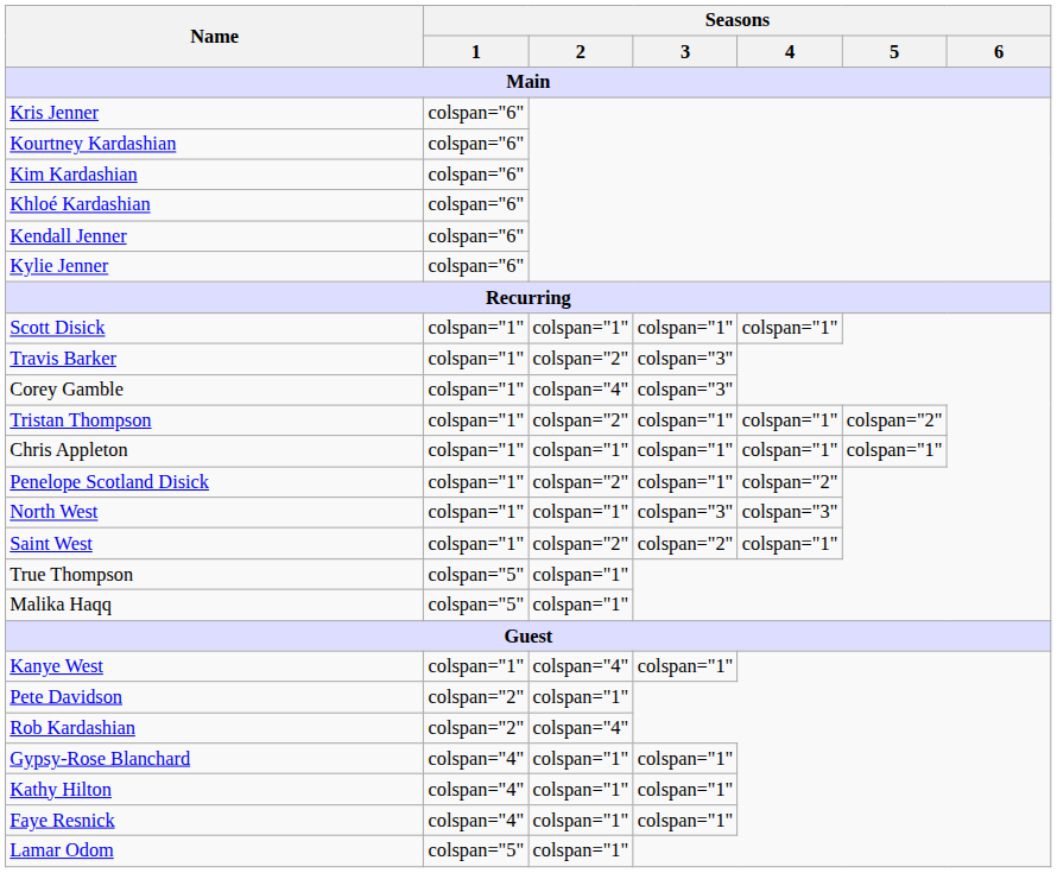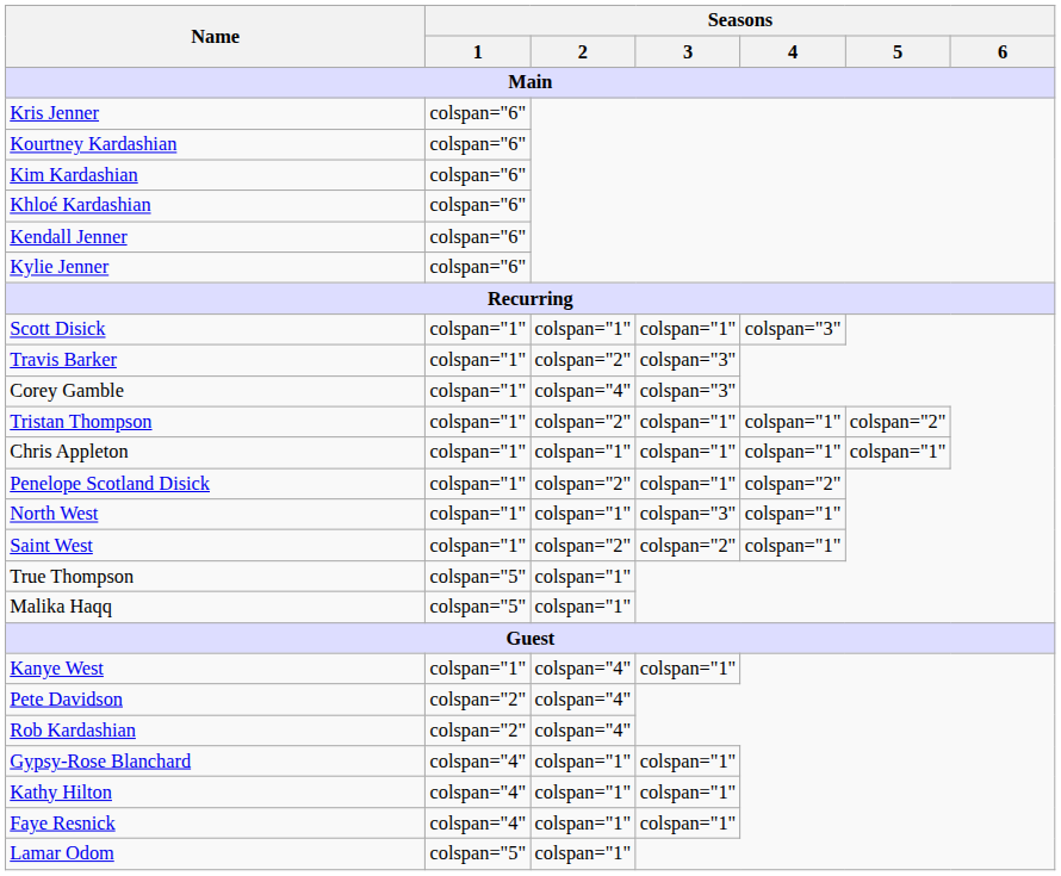Scott Disick | Seasons / 4 / Main: colspan="1" -> colspan="3"
North West | Seasons / 4 / Main: colspan="3" -> colspan="1"
Pete Davidson | Seasons / 2 / Main: colspan="1" -> colspan="4"
